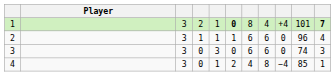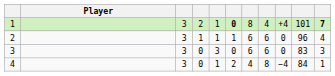row 4 | column 10: 74 -> 83
row 5 | column 10: 85 -> 84
